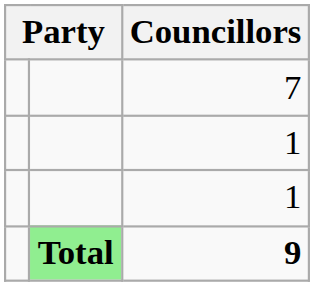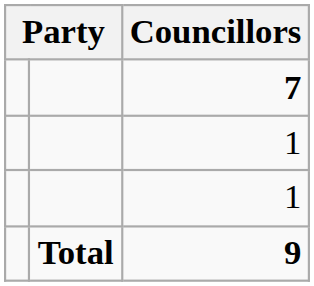7 | Councillors: normal -> bold
9 | column 2: lightgreen background -> no background
